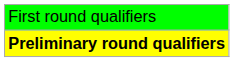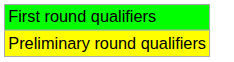row 2 | column 1: bold -> normal
